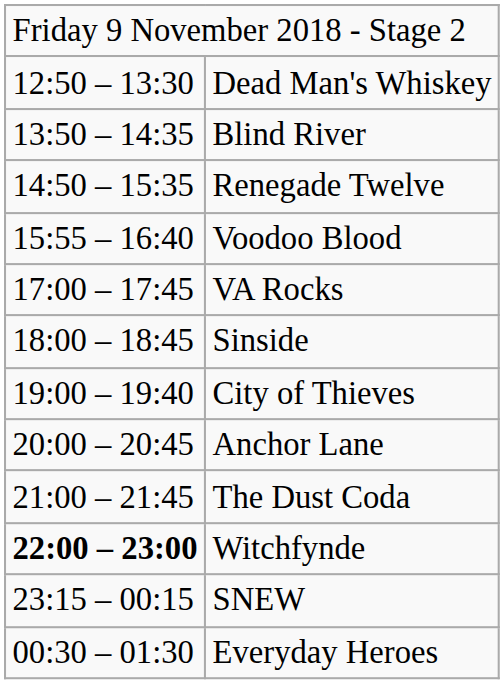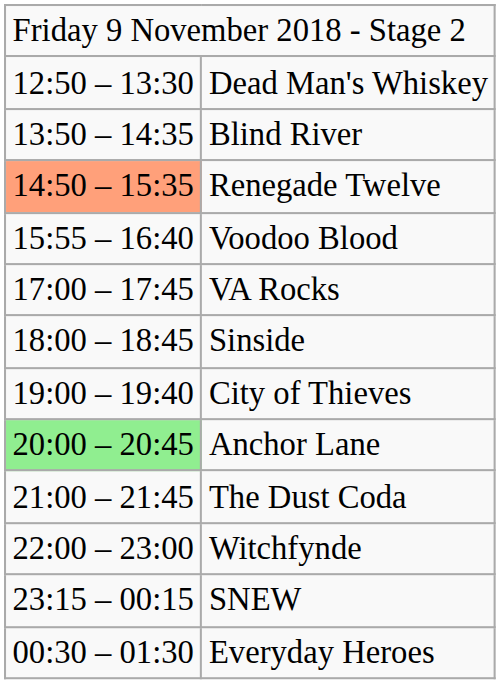Renegade Twelve | column 1: no background -> lightsalmon background
Anchor Lane | column 1: no background -> lightgreen background
Witchfynde | column 1: bold -> normal
